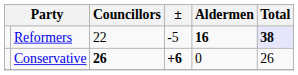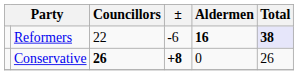Reformers | ±: -5 -> -6
Conservative | ±: +6 -> +8
